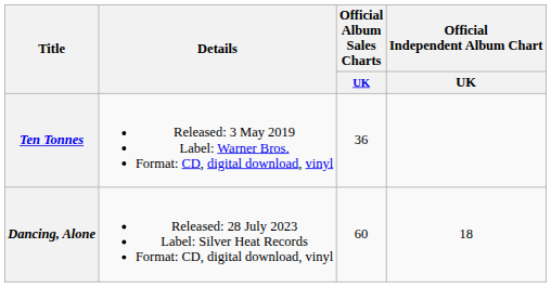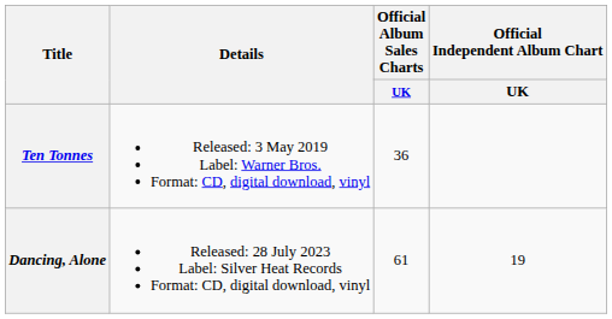Dancing, Alone | Official Album Sales Charts / UK: 60 -> 61
Dancing, Alone | Official Independent Album Chart / UK: 18 -> 19
